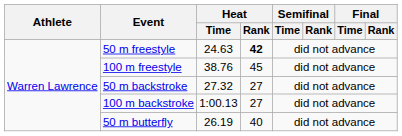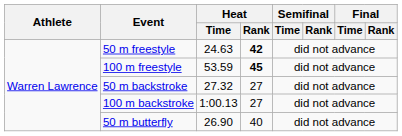100 m freestyle | Heat / Time: 38.76 -> 53.59
100 m freestyle | Heat / Rank: normal -> bold
50 m butterfly | Heat / Time: 26.19 -> 26.90
